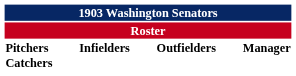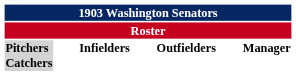Pitchers Catchers | column 1: no background -> lightgrey background
